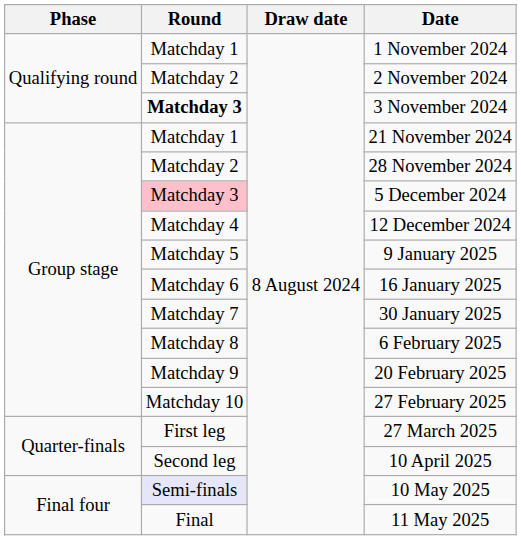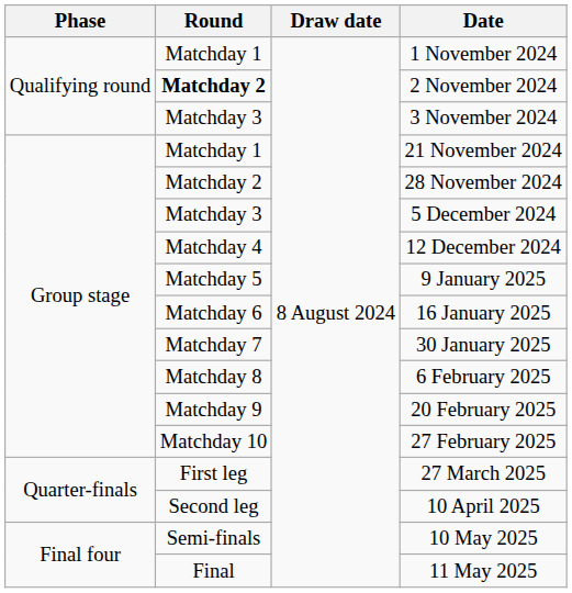2 November 2024 | Round: normal -> bold
3 November 2024 | Round: bold -> normal
5 December 2024 | Round: pink background -> no background
10 May 2025 | Round: lavender background -> no background
